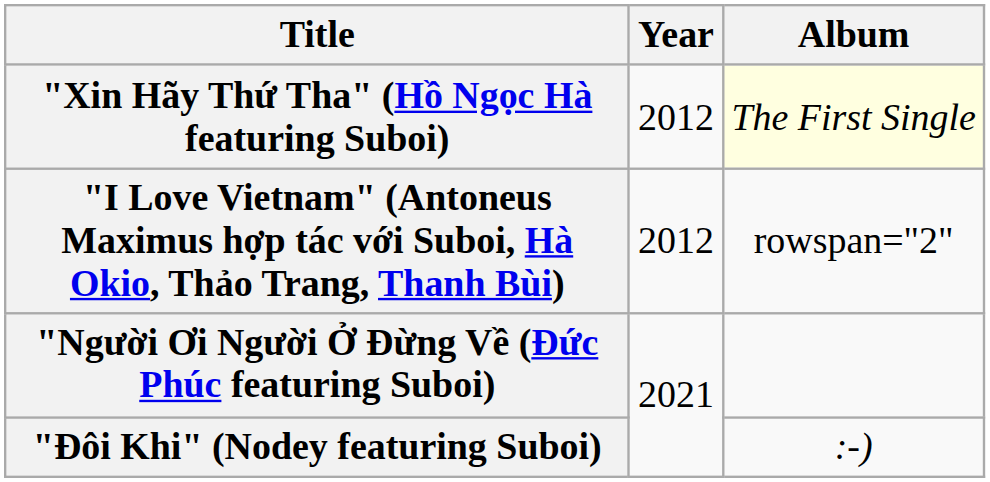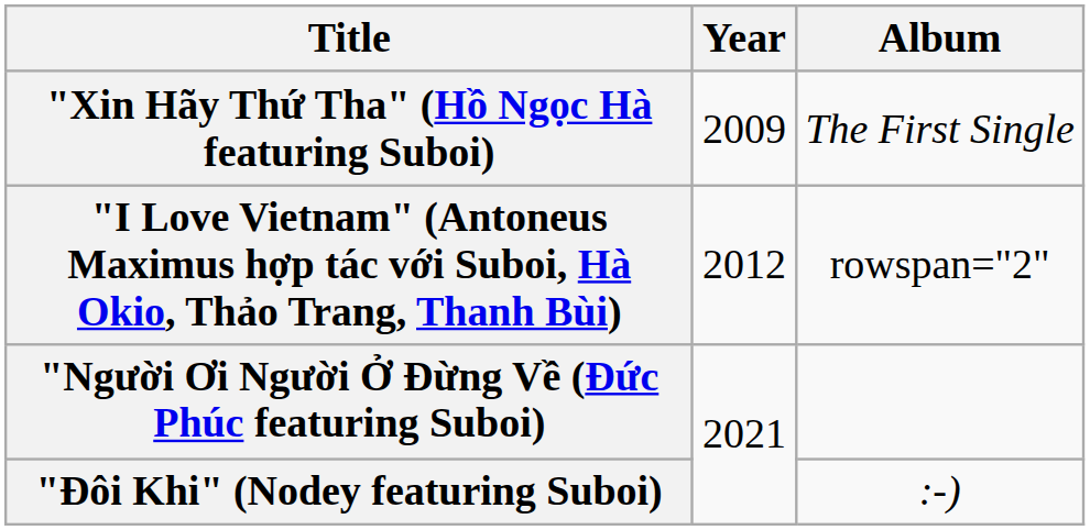"Xin Hãy Thứ Tha" (Hồ Ngọc Hà featuring Suboi) | Year: 2012 -> 2009
"Xin Hãy Thứ Tha" (Hồ Ngọc Hà featuring Suboi) | Album: lightyellow background -> no background
